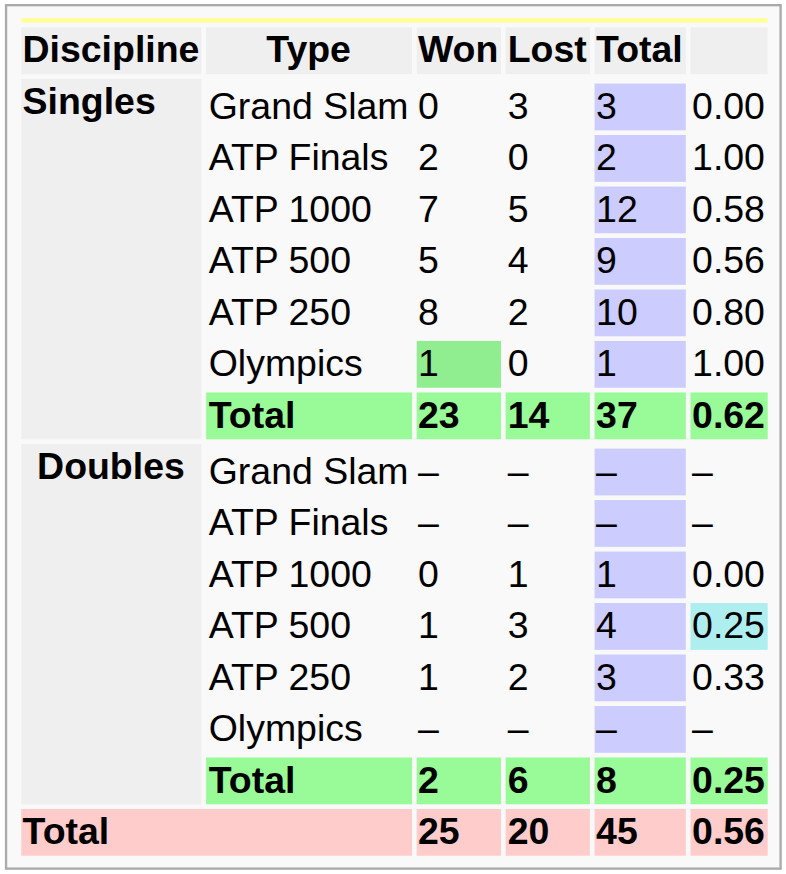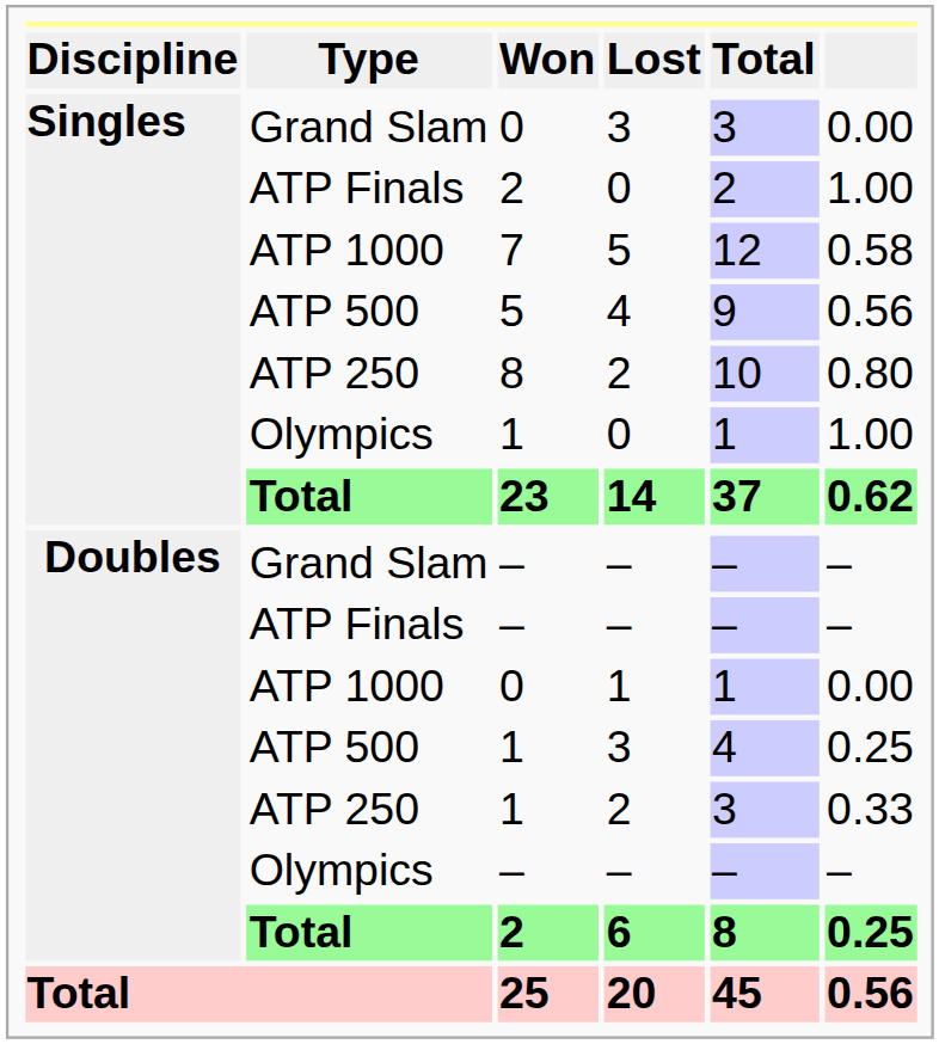Olympics / 0 | Won: lightgreen background -> no background
ATP 500 / 3 | column 6: paleturquoise background -> no background
